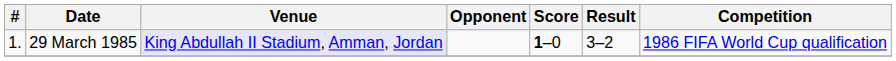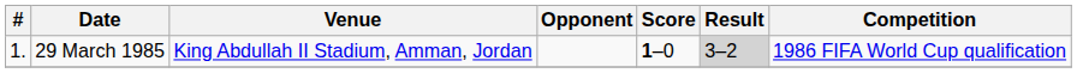29 March 1985 | Venue: lavender background -> no background
29 March 1985 | Result: no background -> lightgrey background
